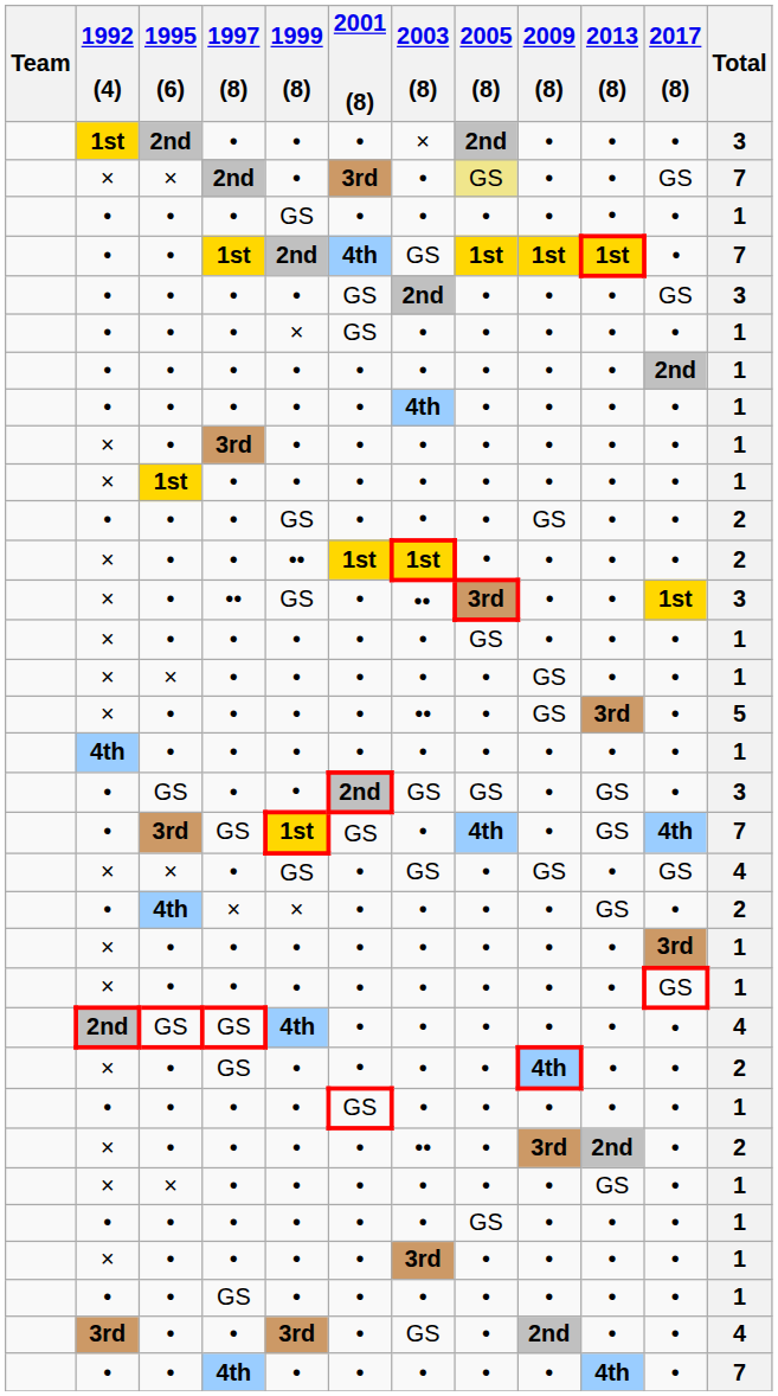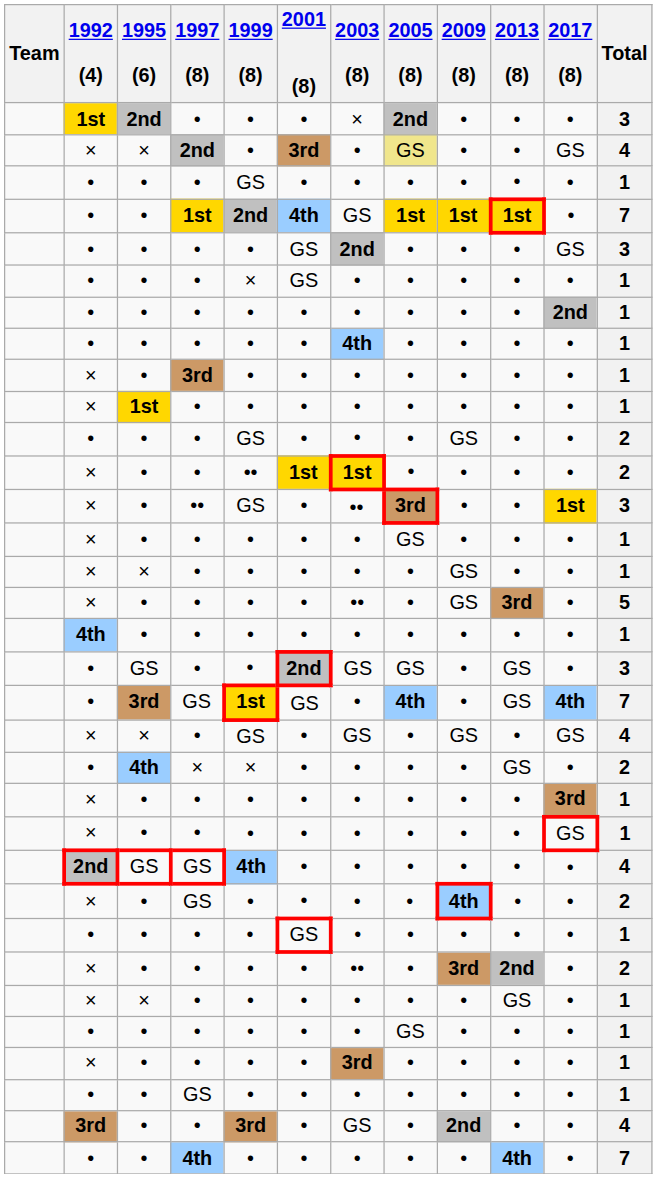row 3 | Total: 7 -> 4
